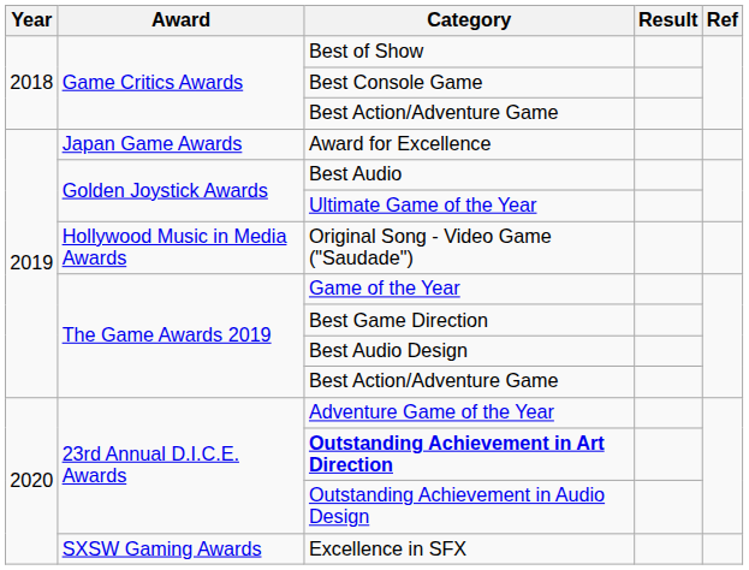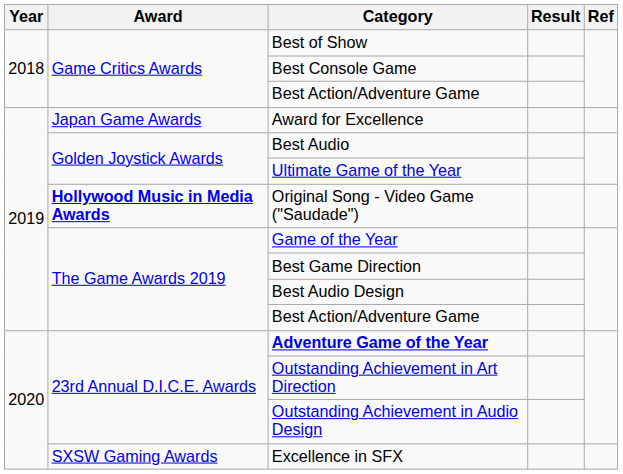Original Song - Video Game ("Saudade") | Award: normal -> bold
Adventure Game of the Year | Category: normal -> bold
Outstanding Achievement in Art Direction | Category: bold -> normal
